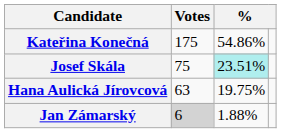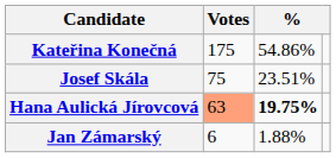Josef Skála | column 3: paleturquoise background -> no background
Hana Aulická Jírovcová | Votes: no background -> lightsalmon background
Hana Aulická Jírovcová | column 3: normal -> bold
Jan Zámarský | Votes: lightgrey background -> no background
